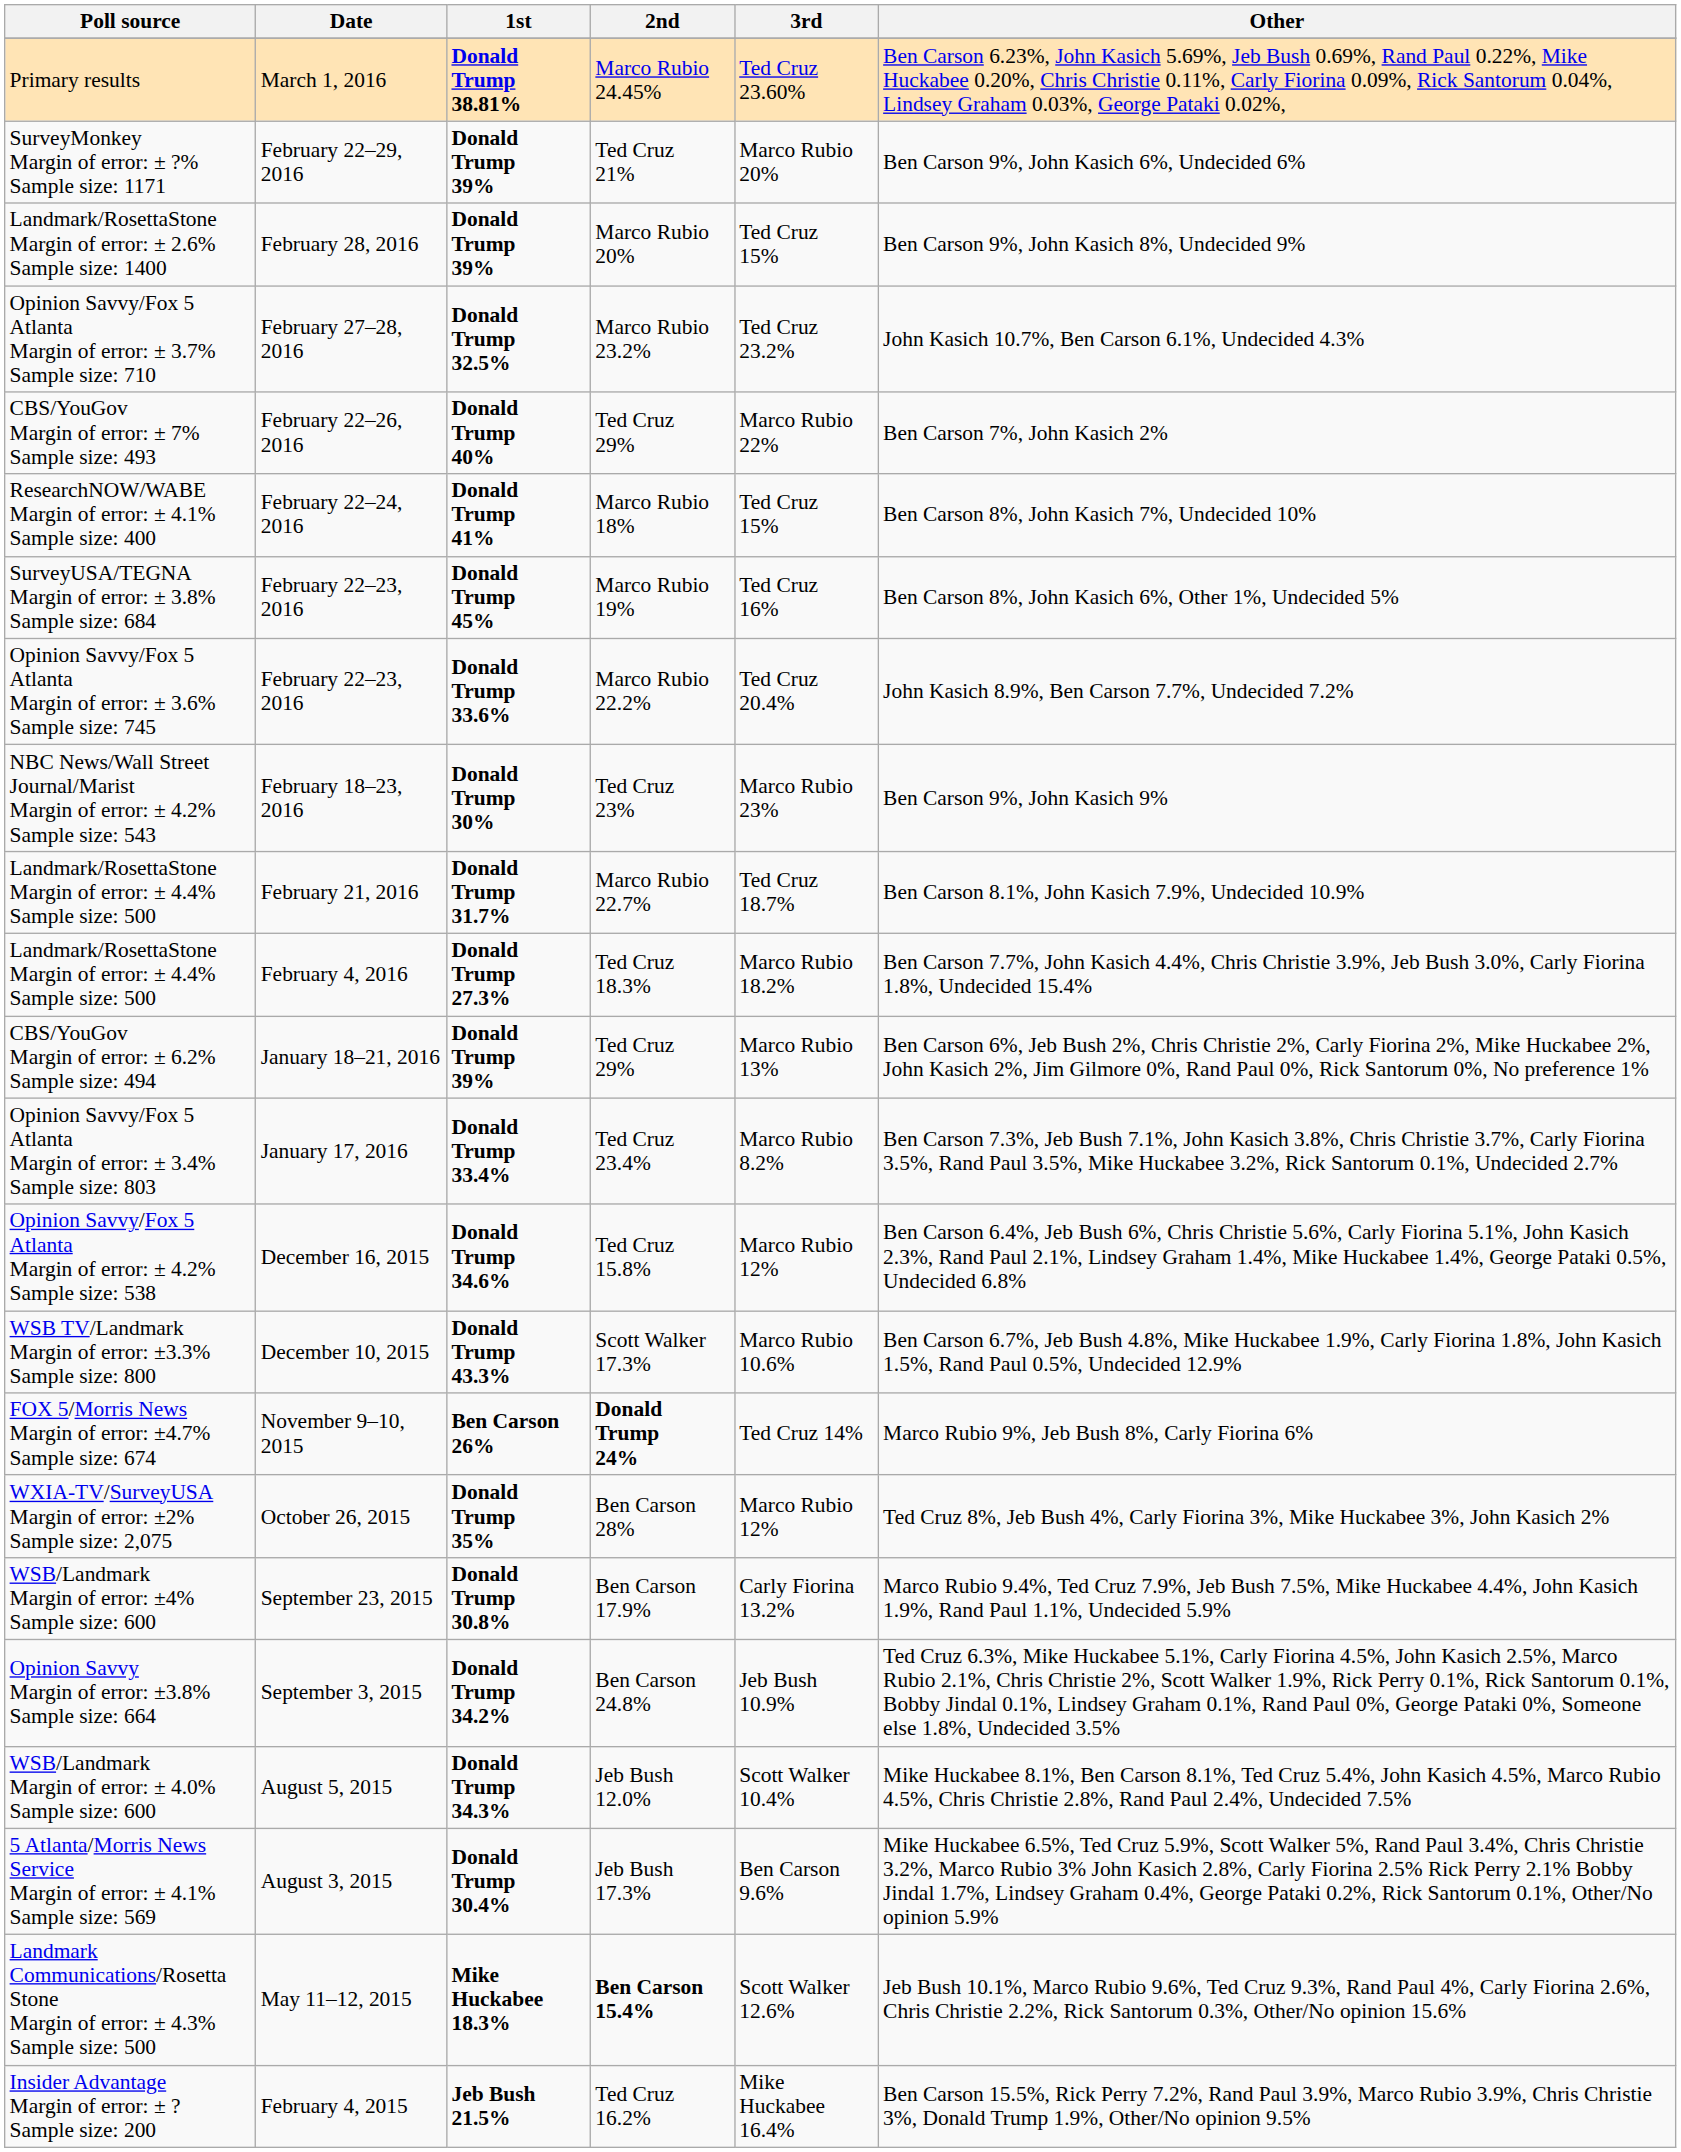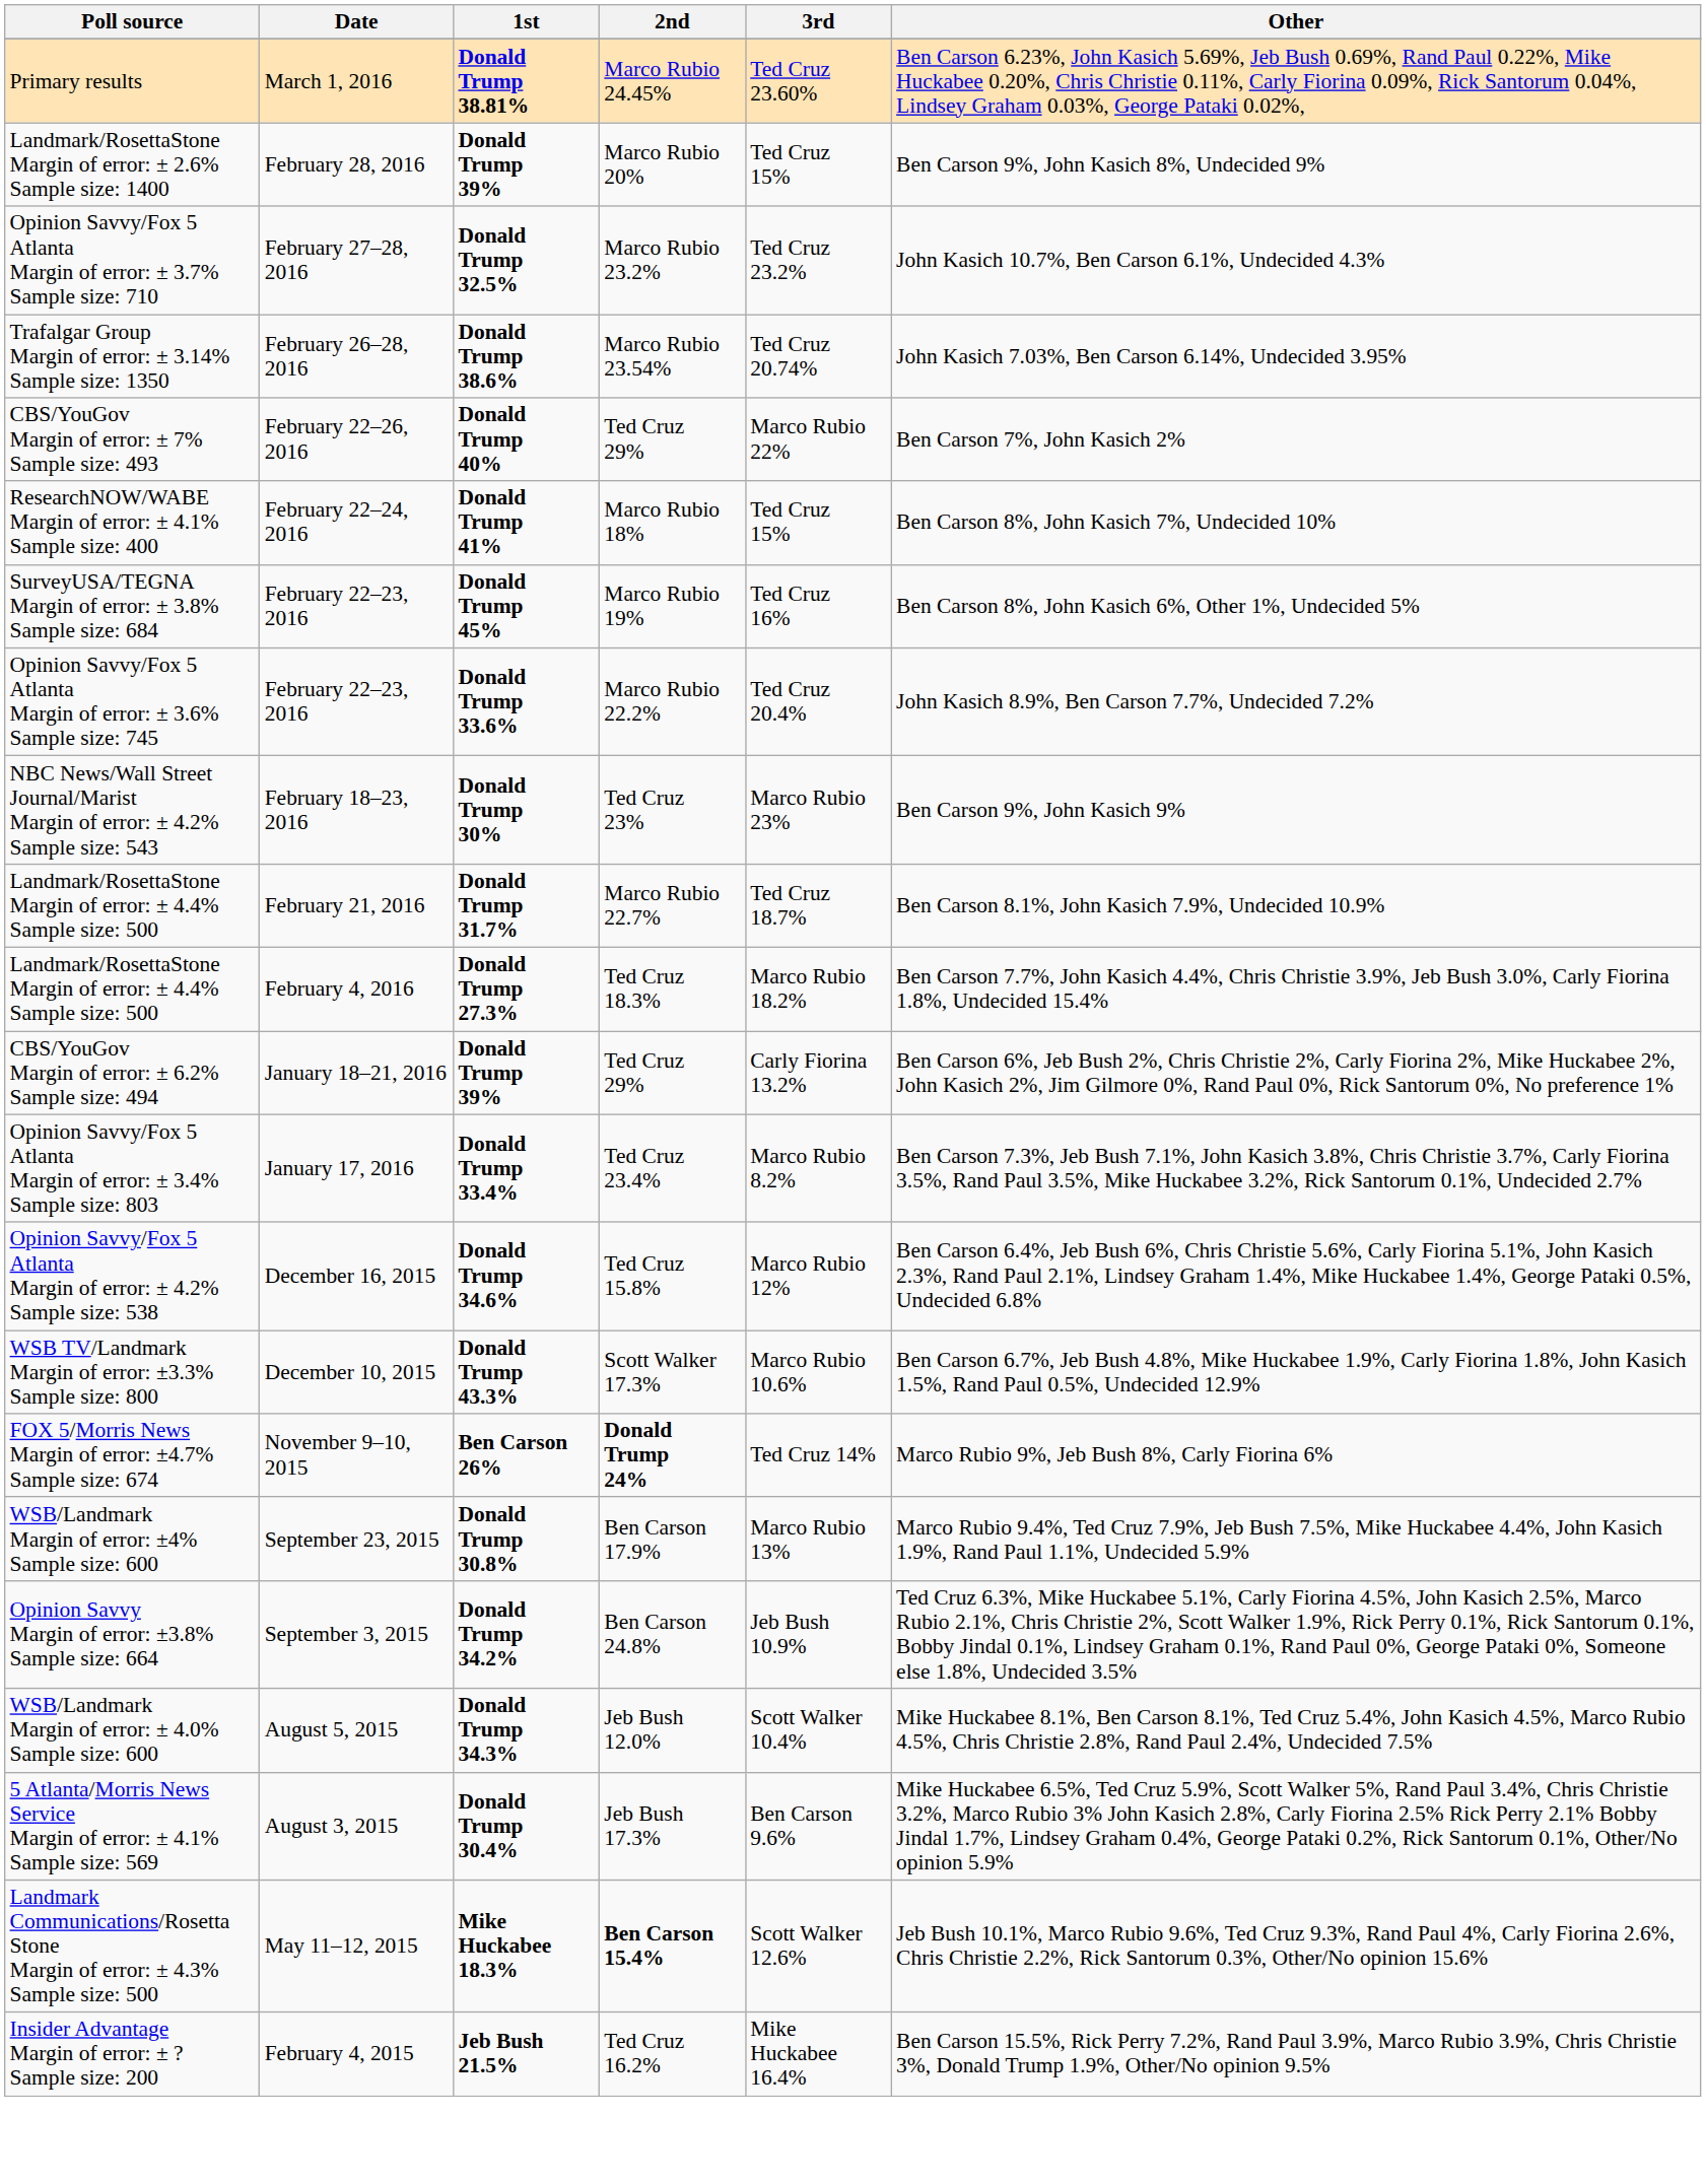- row: SurveyMonkey Margin of error: ± ?% Sample size: 1171 | February 22–29, 2016 | Donald Trump 39% | Ted Cruz 21% | Marco Rubio 20% | Ben Carson 9%, John Kasich 6%, Undecided 6%
+ row: Trafalgar Group Margin of error: ± 3.14% Sample size: 1350 | February 26–28, 2016 | Donald Trump 38.6% | Marco Rubio 23.54% | Ted Cruz 20.74% | John Kasich 7.03%, Ben Carson 6.14%, Undecided 3.95%
CBS/YouGov Margin of error: ± 6.2% Sample size: 494 | 3rd: Marco Rubio 13% -> Carly Fiorina 13.2%
- row: WXIA-TV/SurveyUSA Margin of error: ±2% Sample size: 2,075 | October 26, 2015 | Donald Trump 35% | Ben Carson 28% | Marco Rubio 12% | Ted Cruz 8%, Jeb Bush 4%, Carly Fiorina 3%, Mike Huckabee 3%, John Kasich 2%
WSB/Landmark Margin of error: ±4% Sample size: 600 | 3rd: Carly Fiorina 13.2% -> Marco Rubio 13%
